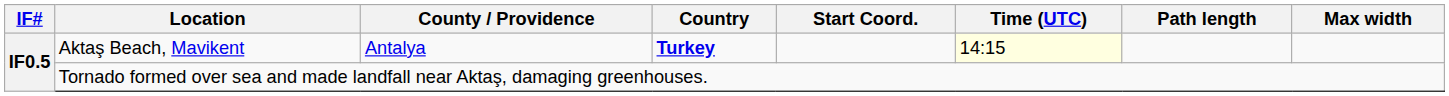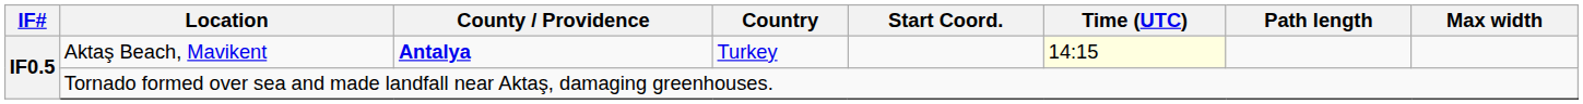Aktaş Beach, Mavikent | County / Providence: normal -> bold
Aktaş Beach, Mavikent | Country: bold -> normal
